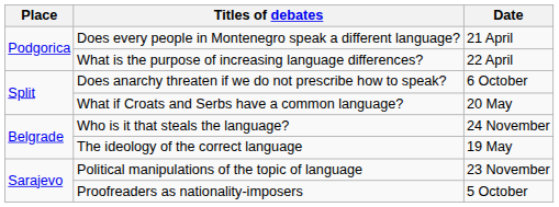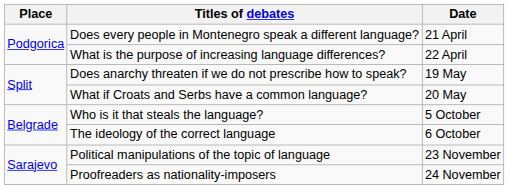Does anarchy threaten if we do not prescribe how to speak? | Date: 6 October -> 19 May
Who is it that steals the language? | Date: 24 November -> 5 October
The ideology of the correct language | Date: 19 May -> 6 October
Proofreaders as nationality-imposers | Date: 5 October -> 24 November
